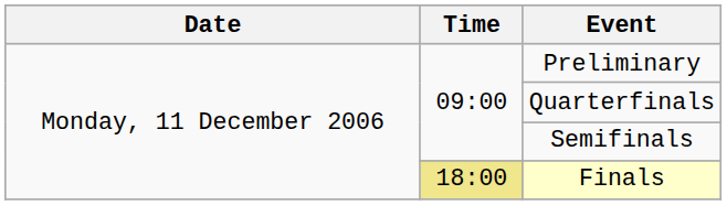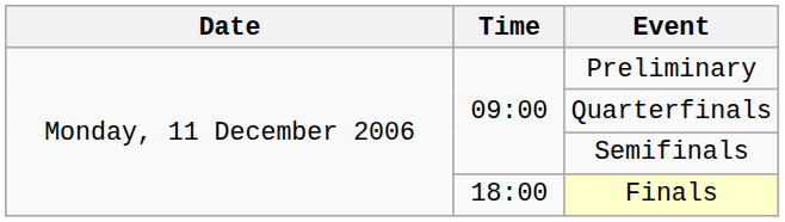Finals | Time: khaki background -> no background
